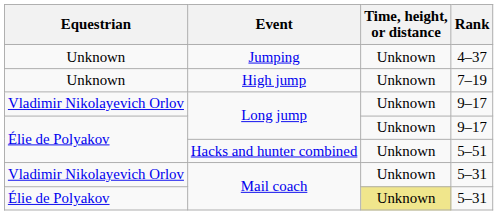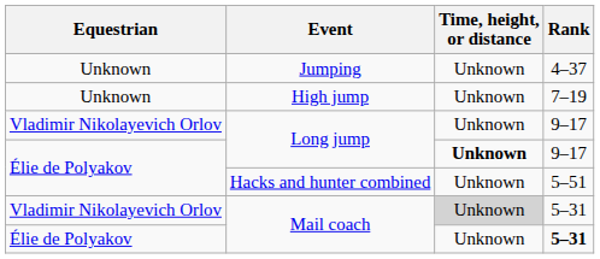Élie de Polyakov / Long jump | Time, height, or distance: normal -> bold
Vladimir Nikolayevich Orlov / Mail coach | Time, height, or distance: no background -> lightgrey background
Élie de Polyakov / Mail coach | Time, height, or distance: khaki background -> no background
Élie de Polyakov / Mail coach | Rank: normal -> bold
